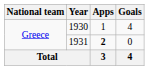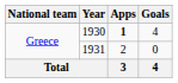1930 | Apps: normal -> bold
1931 | Apps: bold -> normal
